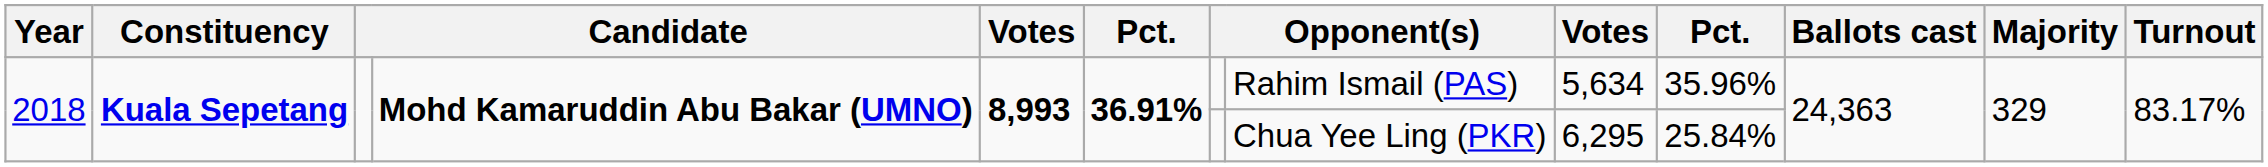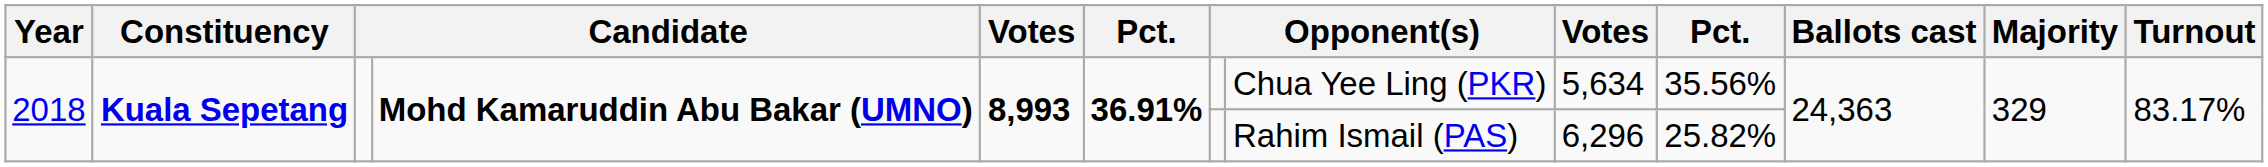row 2 | column 8: Rahim Ismail (PAS) -> Chua Yee Ling (PKR)
row 2 | column 10: 35.96% -> 35.56%
row 3 | column 8: Chua Yee Ling (PKR) -> Rahim Ismail (PAS)
row 3 | column 9: 6,295 -> 6,296
row 3 | column 10: 25.84% -> 25.82%
